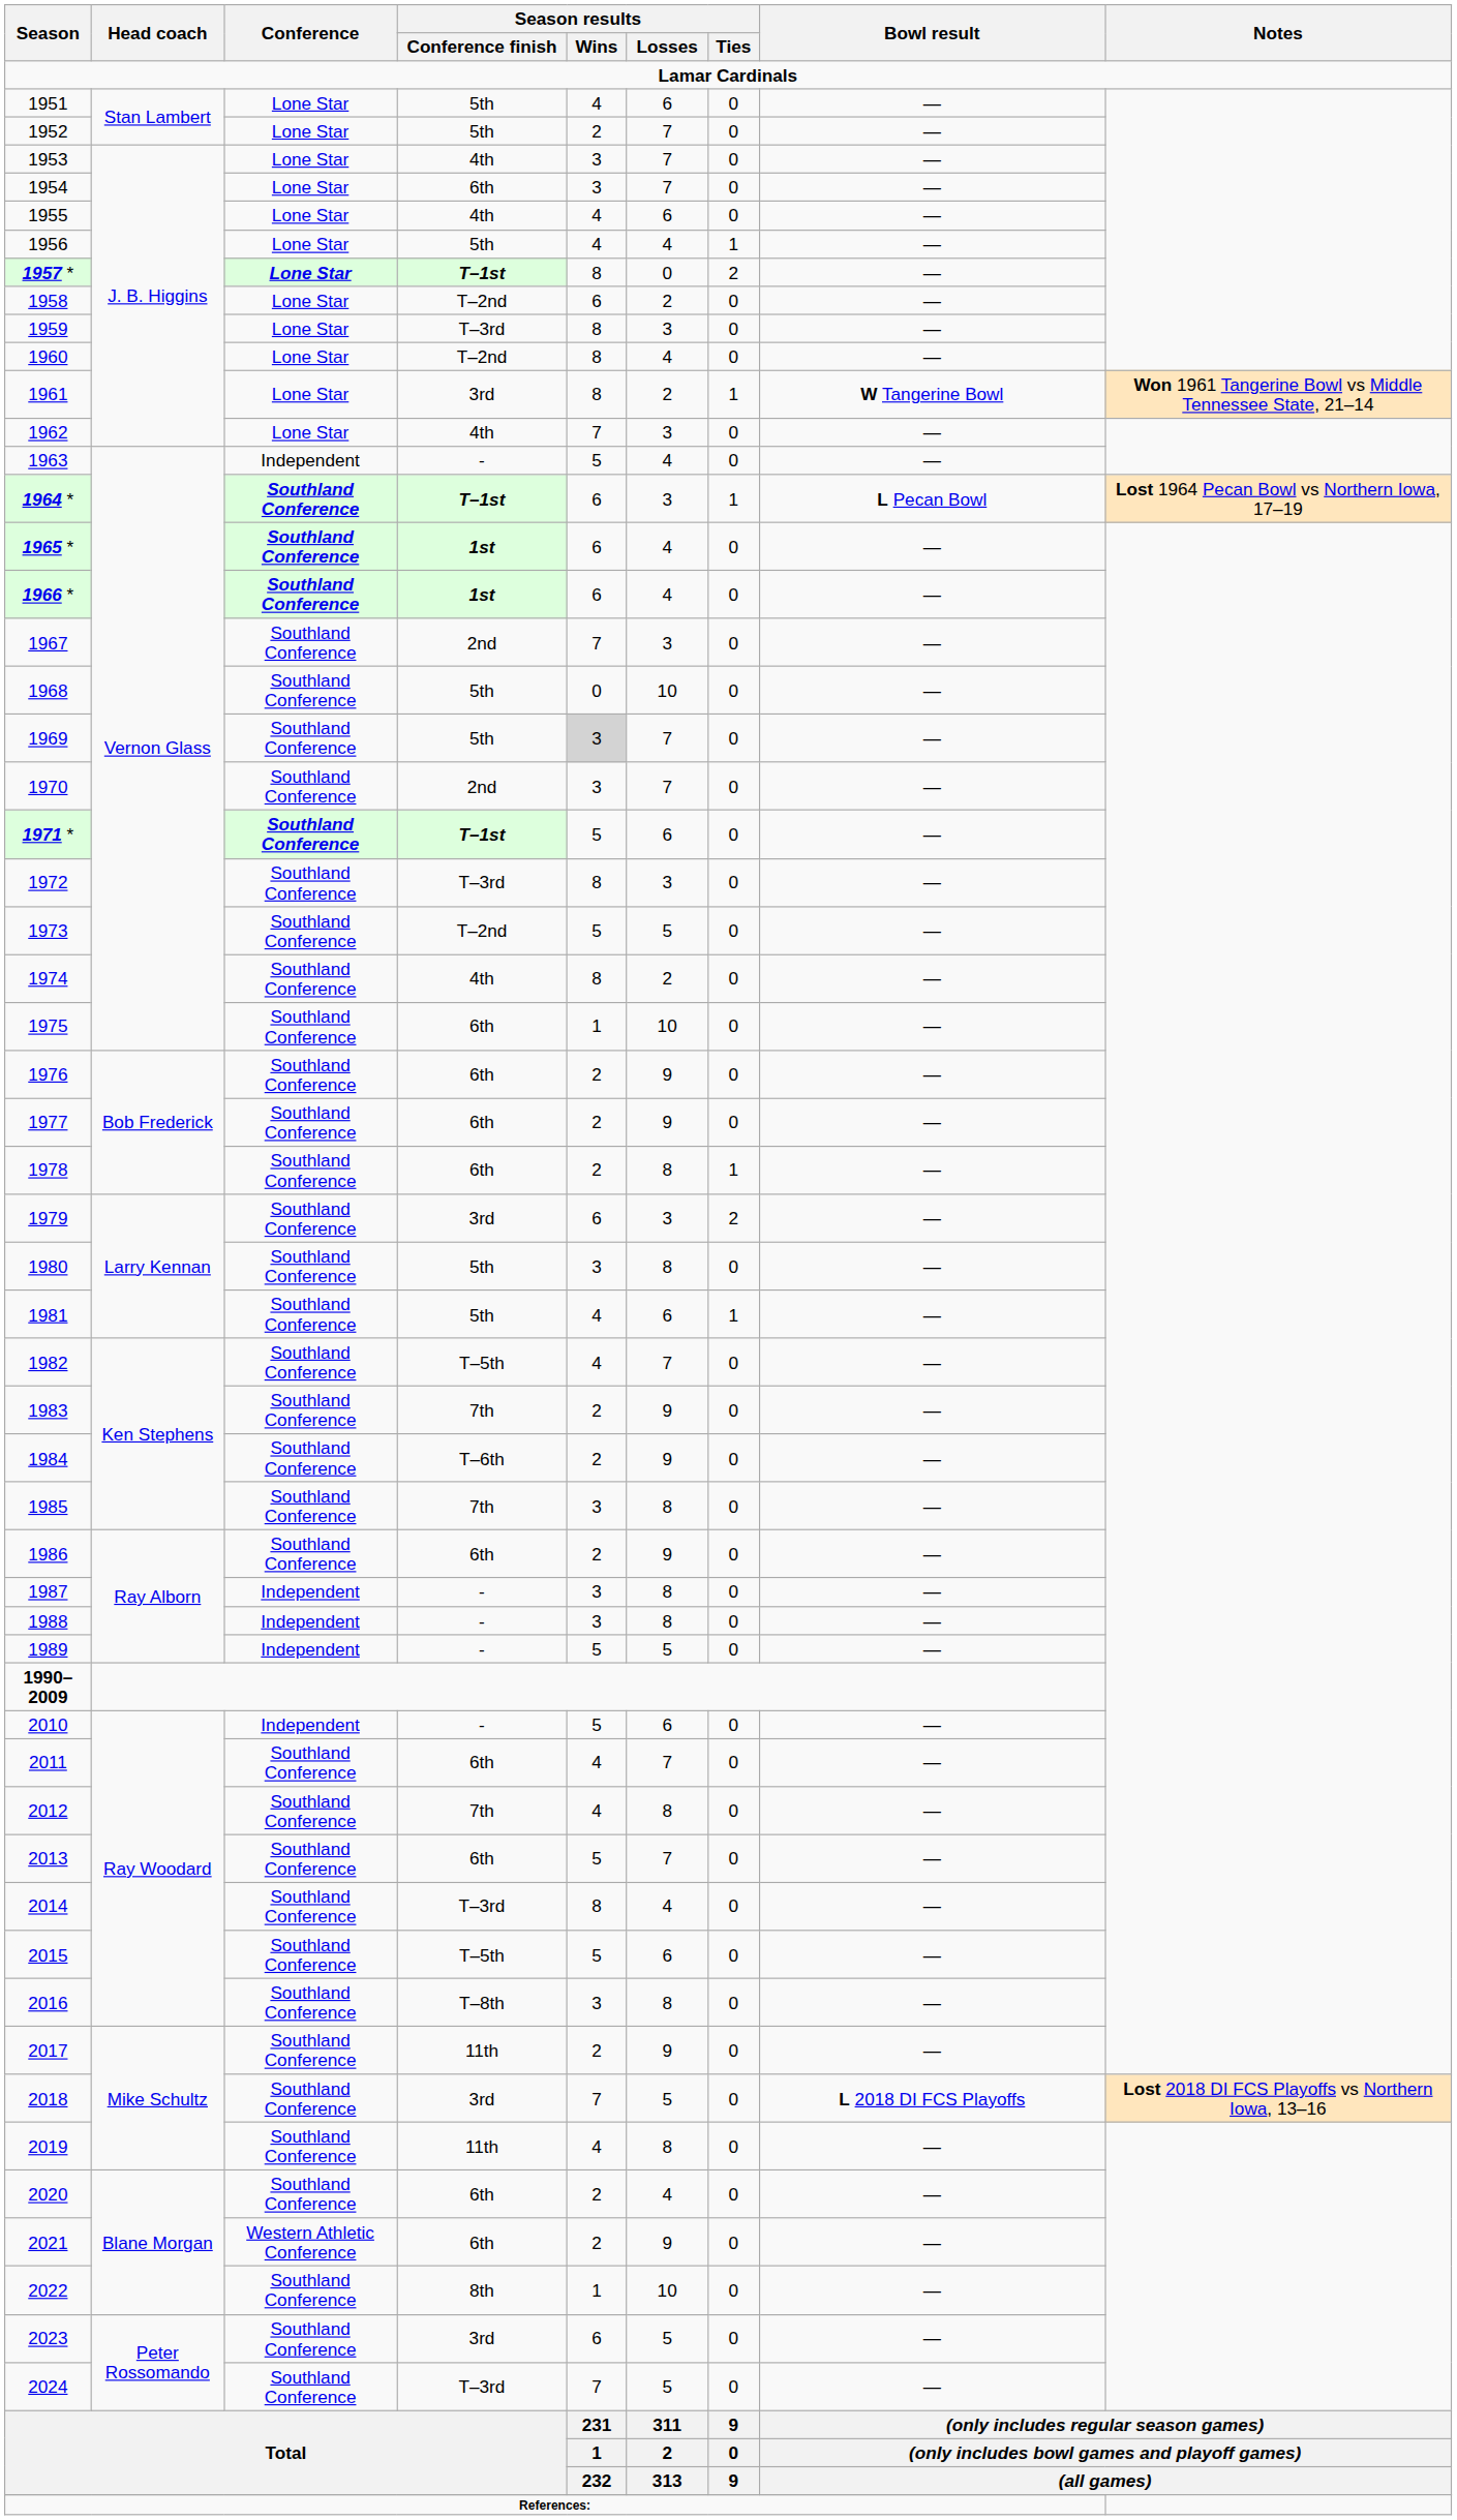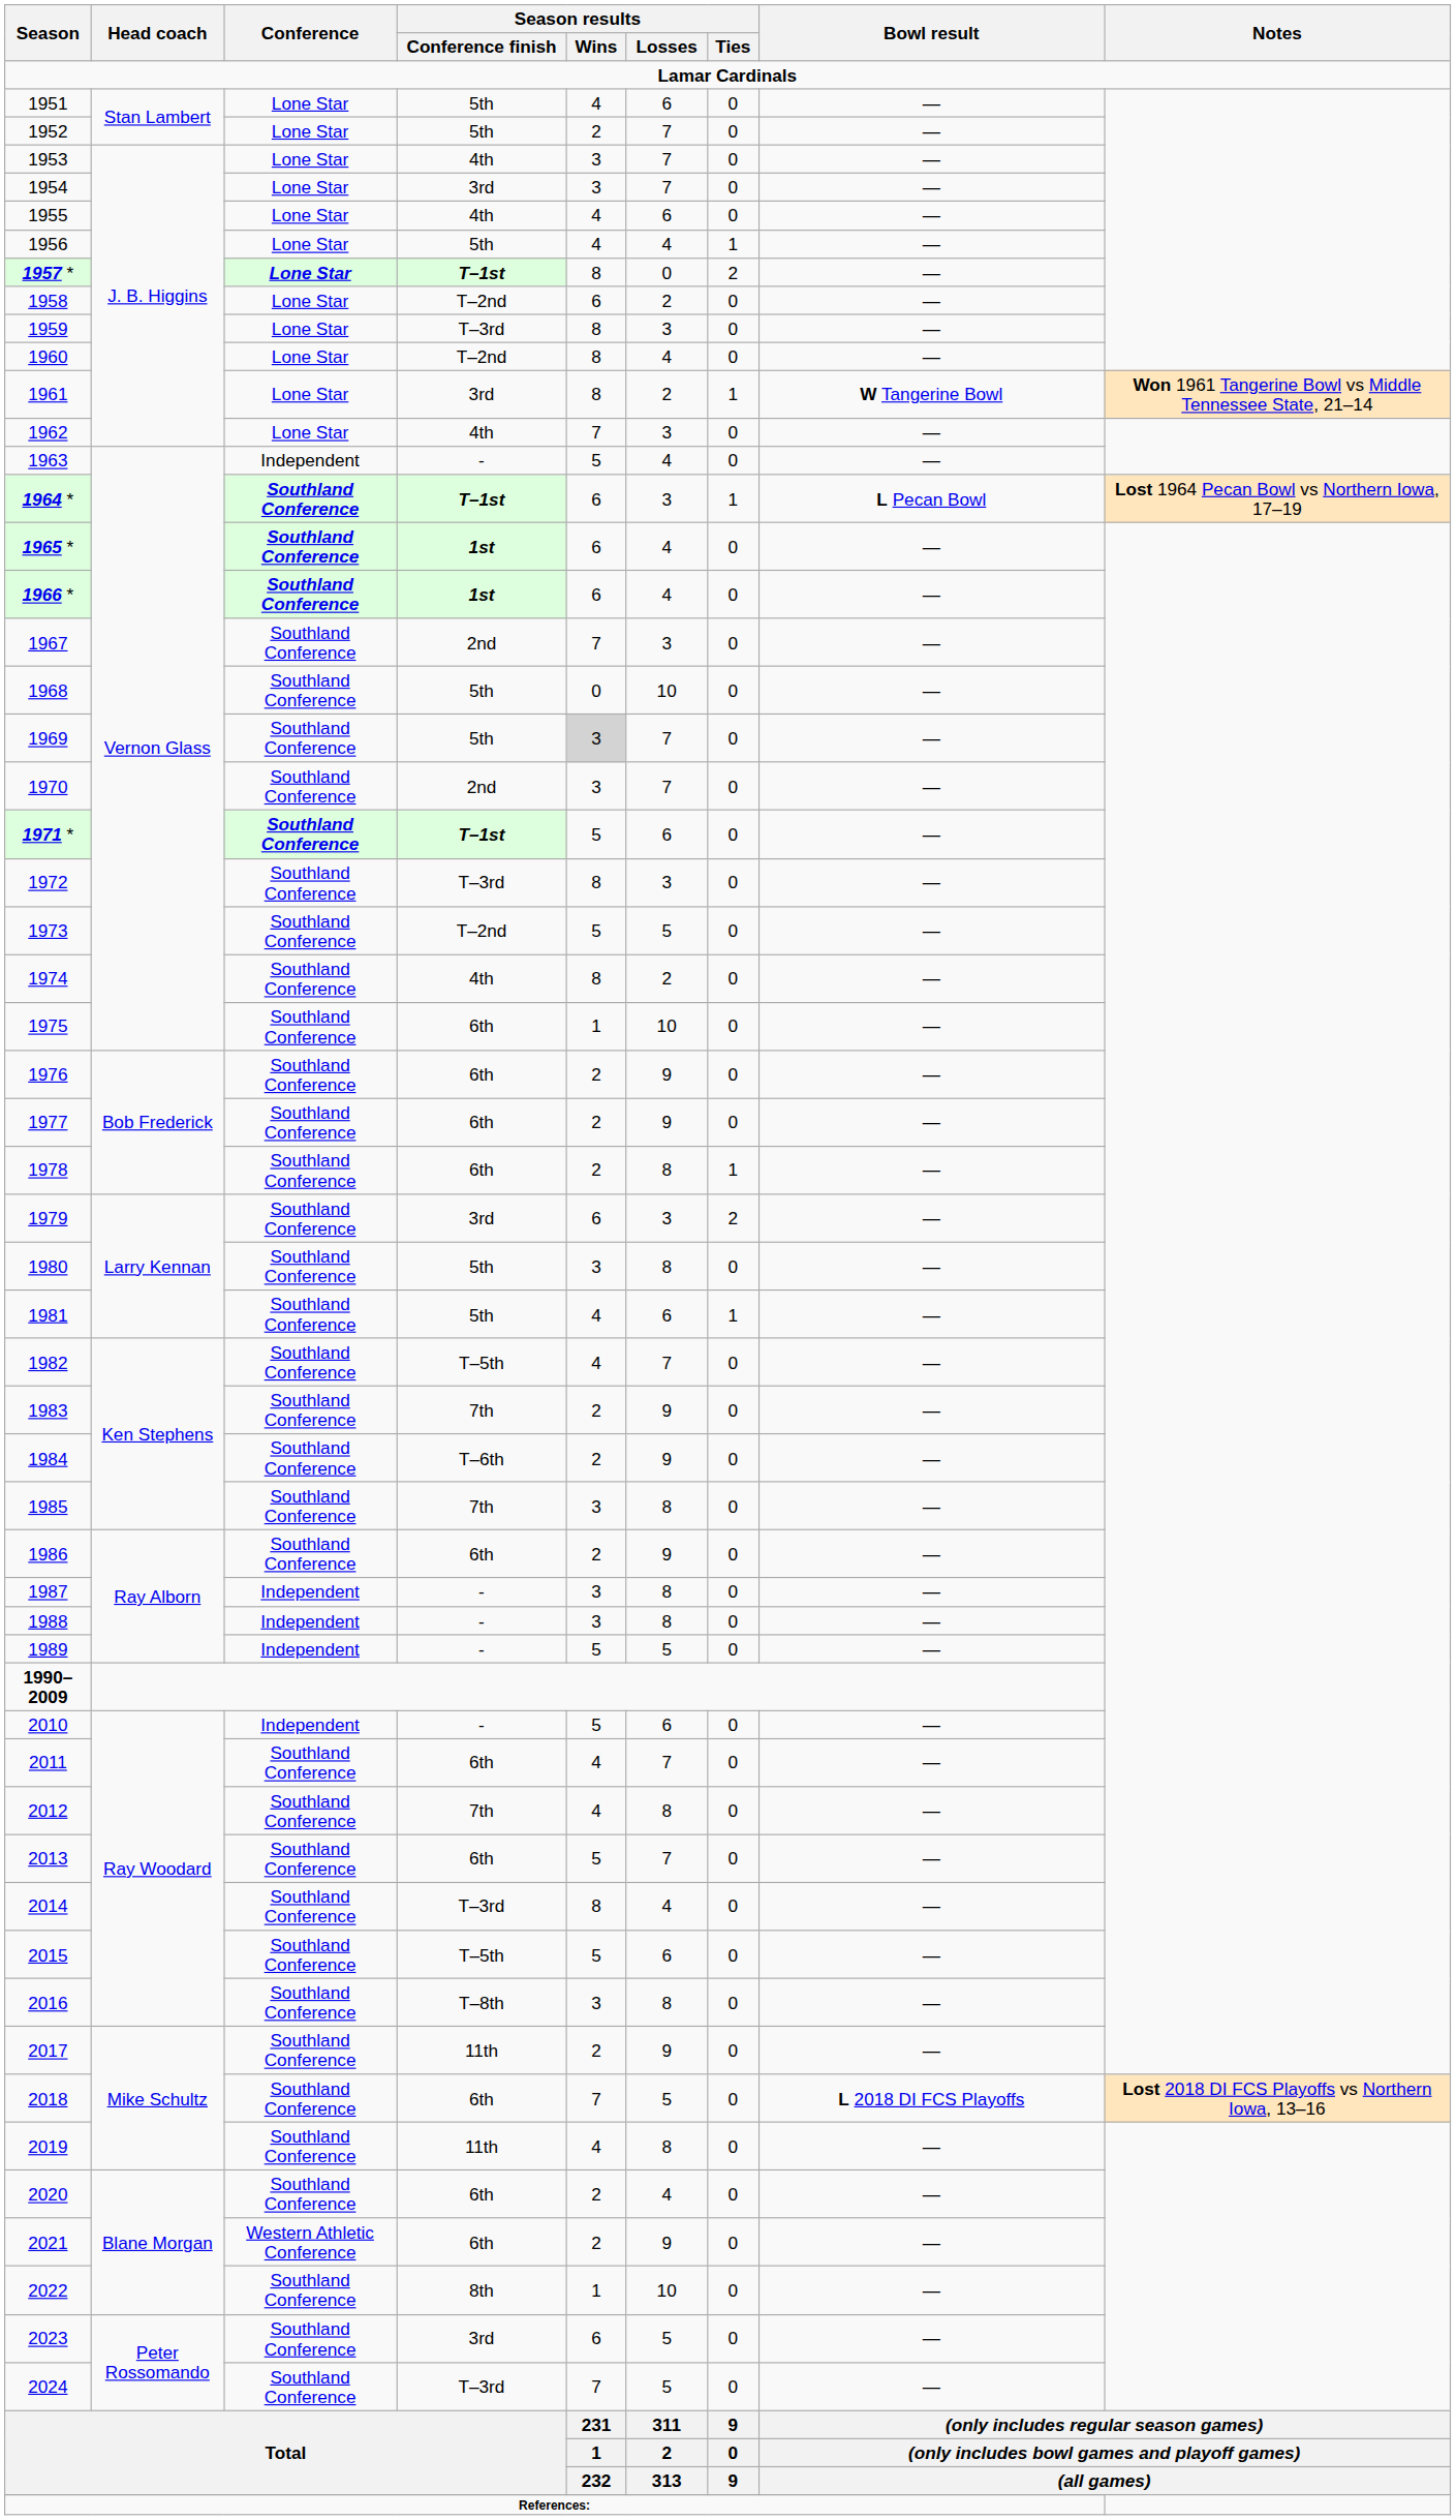1954 | Season results / Conference finish: 6th -> 3rd
2018 | Season results / Conference finish: 3rd -> 6th
